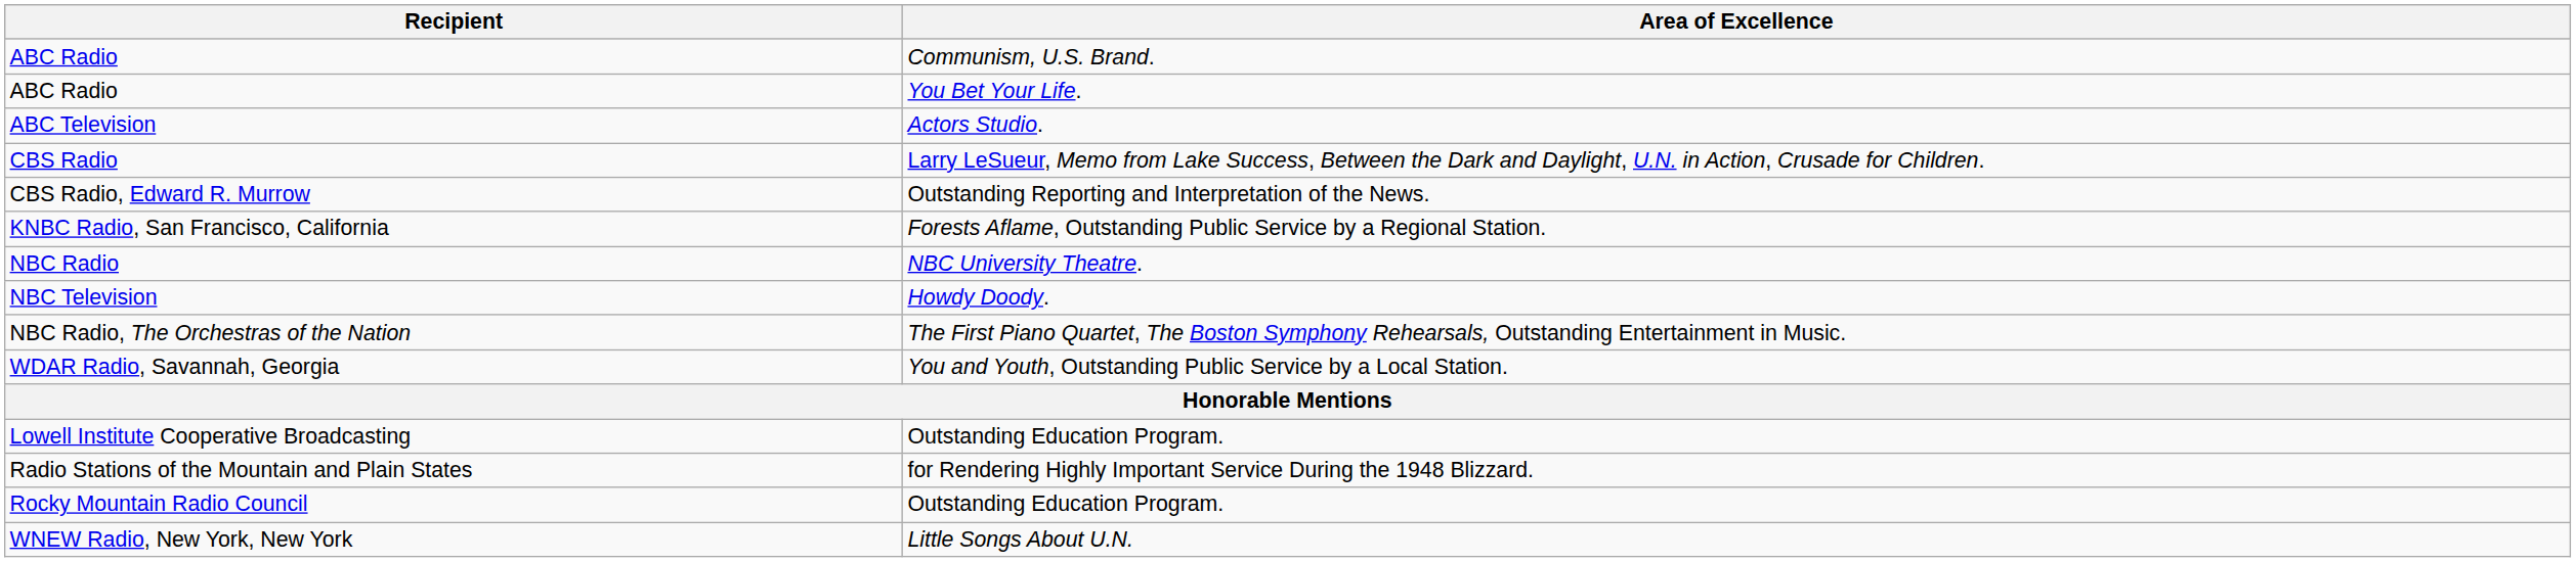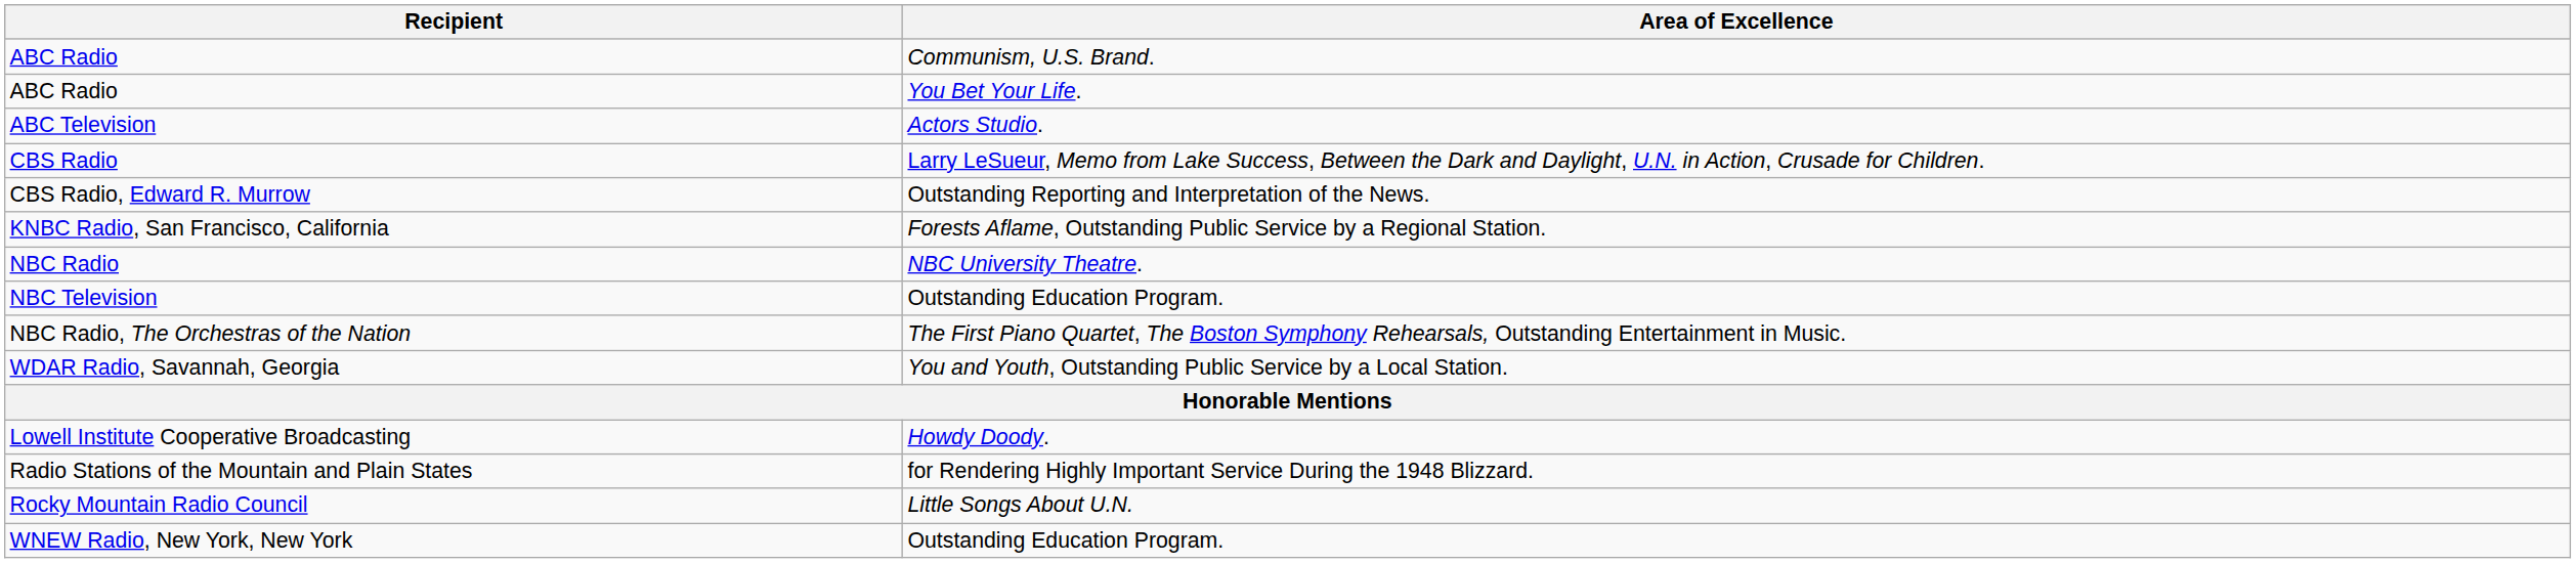row 9 | Area of Excellence: Howdy Doody. -> Outstanding Education Program.
row 13 | Area of Excellence: Outstanding Education Program. -> Howdy Doody.
row 15 | Area of Excellence: Outstanding Education Program. -> Little Songs About U.N.
row 16 | Area of Excellence: Little Songs About U.N. -> Outstanding Education Program.
